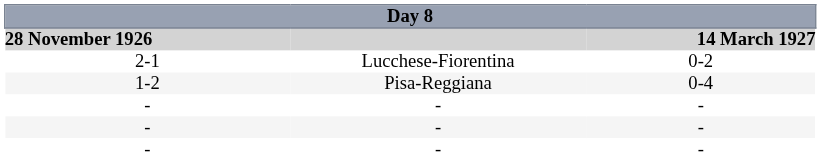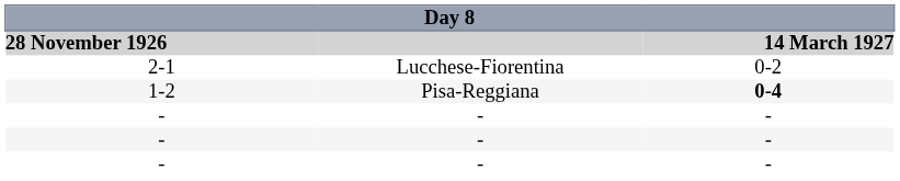1-2 | column 3: normal -> bold
